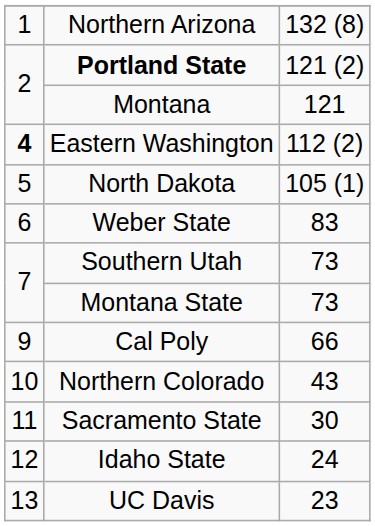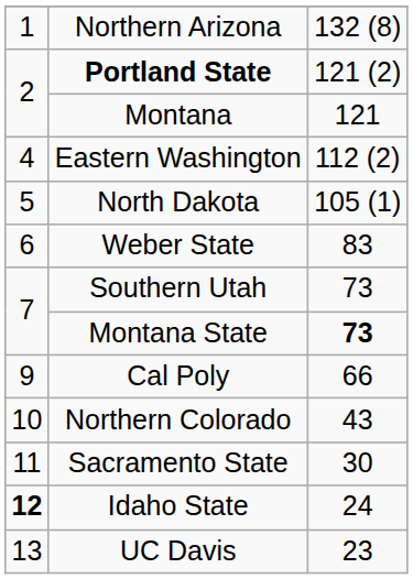Eastern Washington | column 1: bold -> normal
Montana State | column 3: normal -> bold
Idaho State | column 1: normal -> bold
